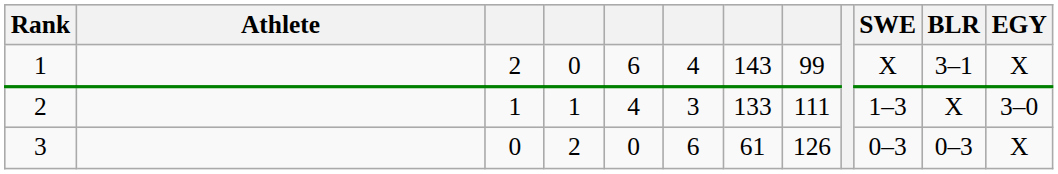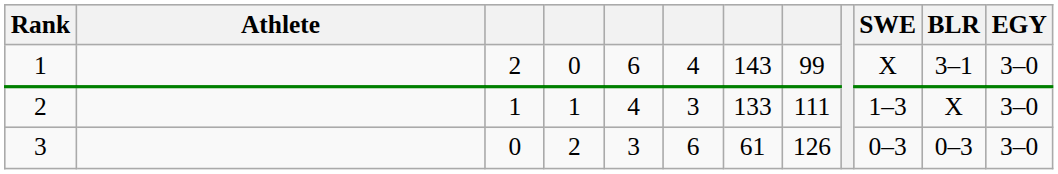row 2 | EGY: X -> 3–0
row 4 | column 5: 0 -> 3
row 4 | EGY: X -> 3–0
